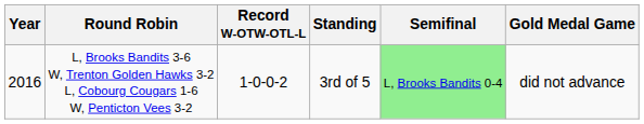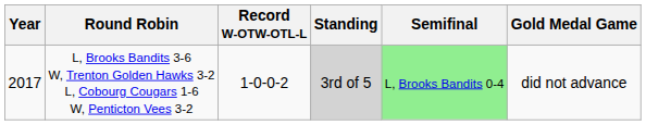row 2 | Year: 2016 -> 2017
row 2 | Standing: no background -> lightgrey background
